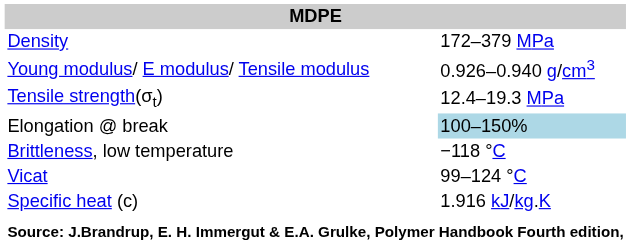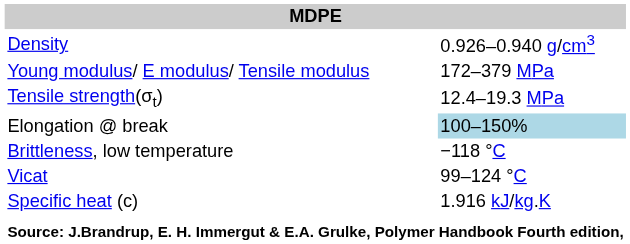Density | column 2: 172–379 MPa -> 0.926–0.940 g/cm3
Young modulus/ E modulus/ Tensile modulus | column 2: 0.926–0.940 g/cm3 -> 172–379 MPa
